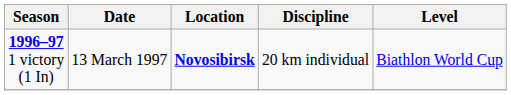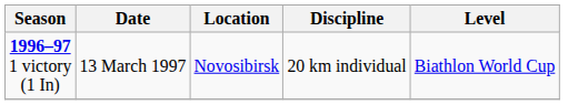1996–97 1 victory (1 In) | Location: bold -> normal
